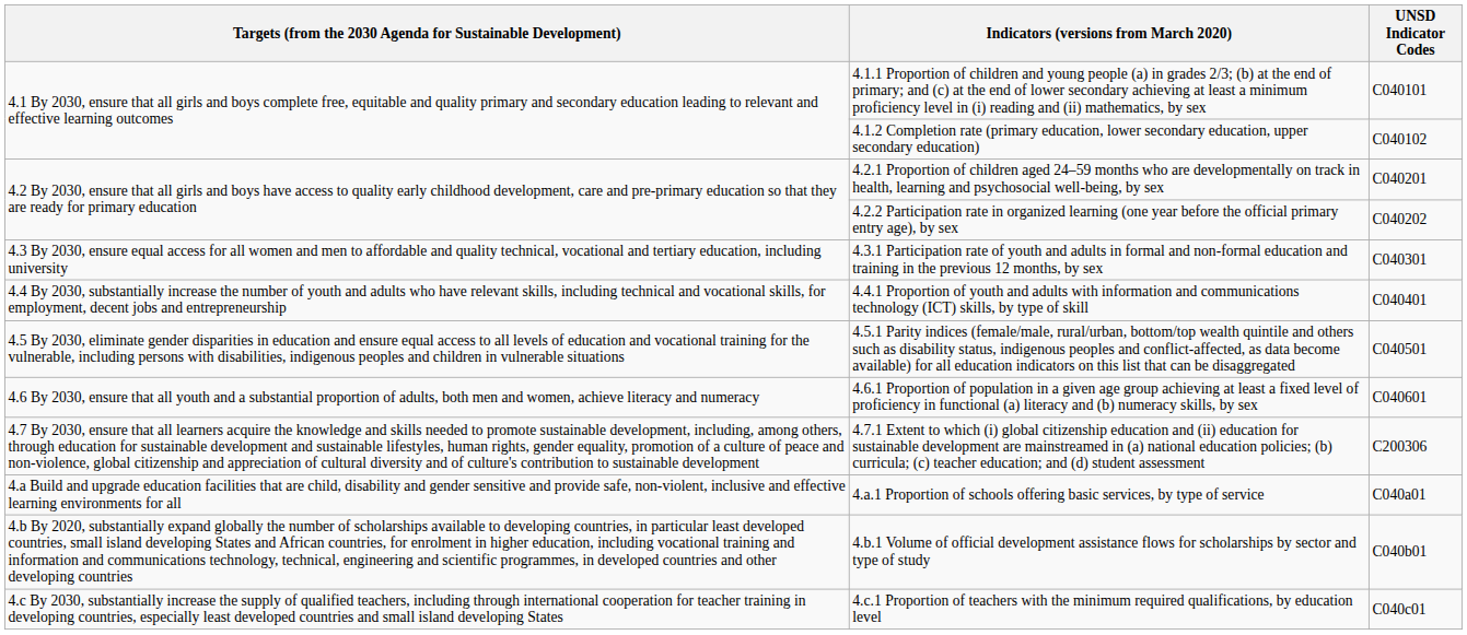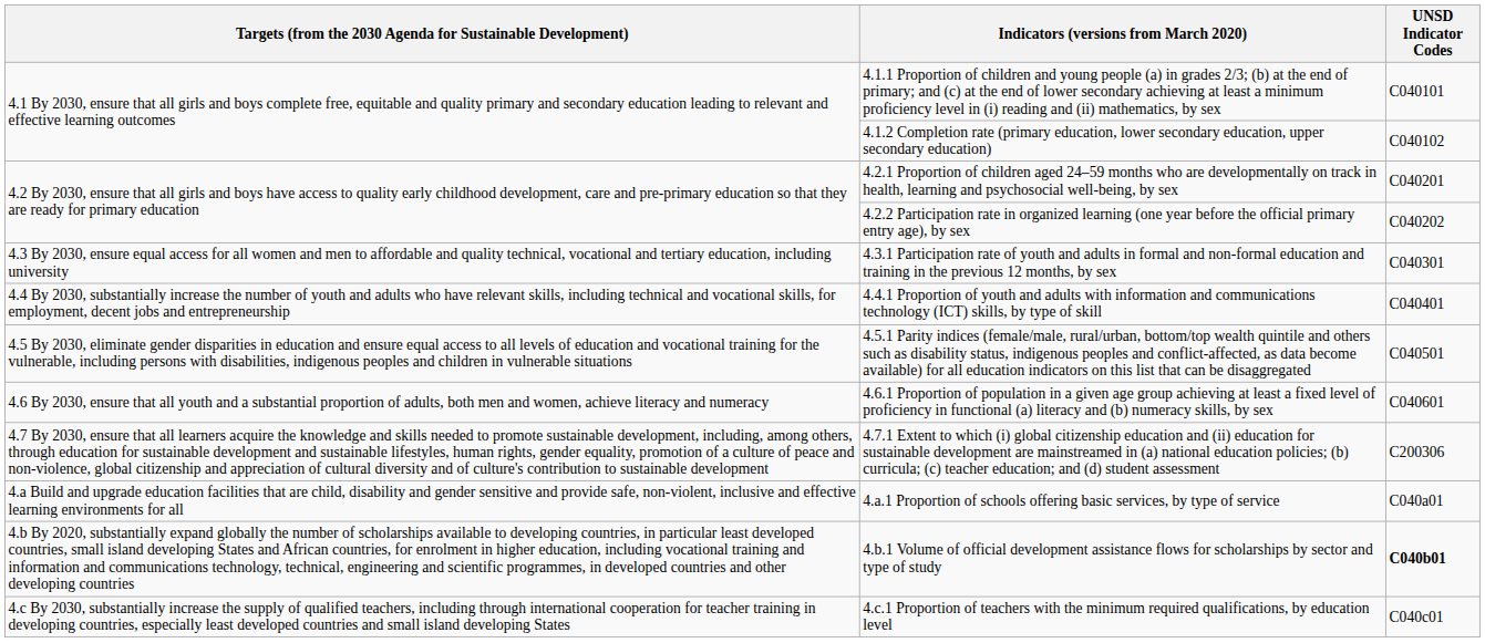row 12 | UNSD Indicator Codes: normal -> bold
